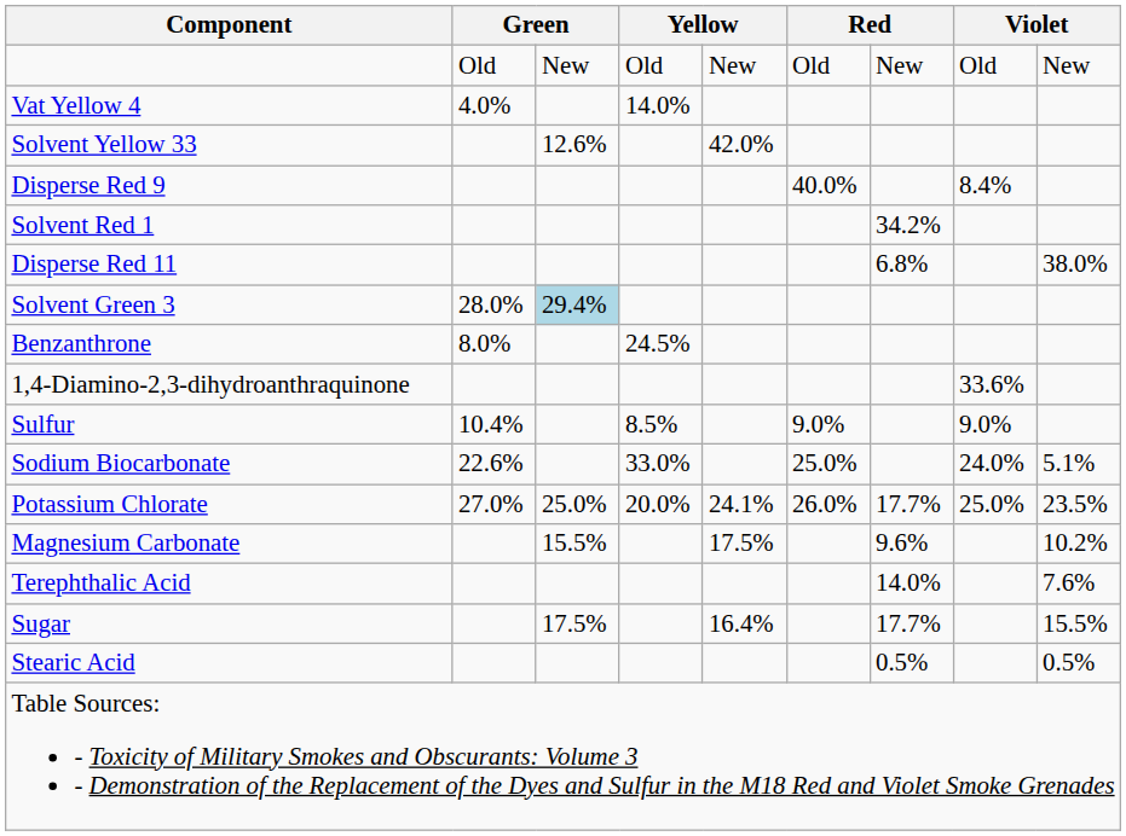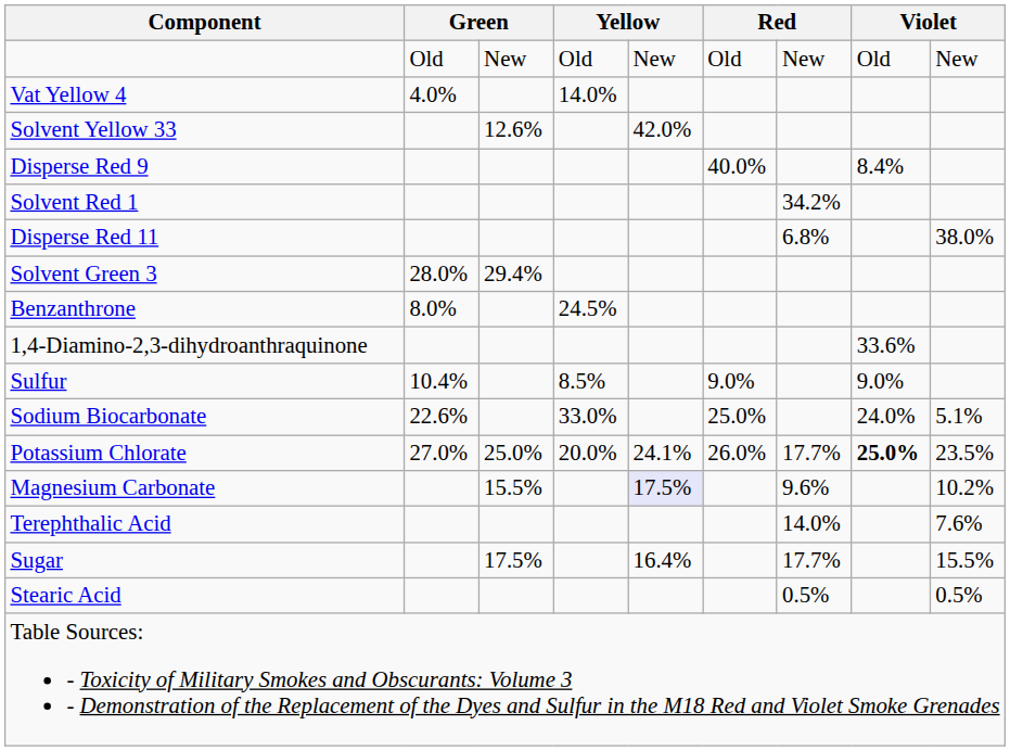Solvent Green 3 | column 3: lightblue background -> no background
Potassium Chlorate | column 8: normal -> bold
Magnesium Carbonate | column 5: no background -> lavender background
